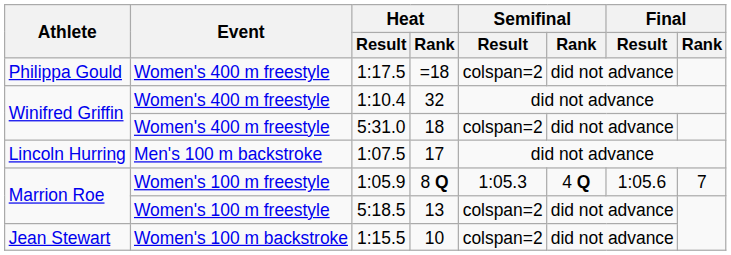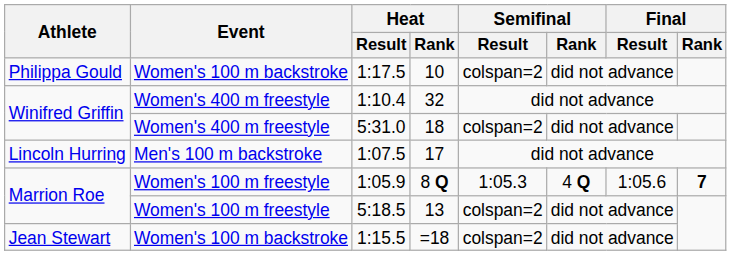1:17.5 | Event: Women's 400 m freestyle -> Women's 100 m backstroke
1:17.5 | Heat / Rank: =18 -> 10
1:05.9 | Final / Rank: normal -> bold
1:15.5 | Heat / Rank: 10 -> =18
